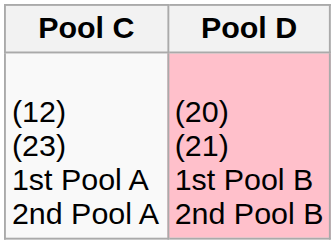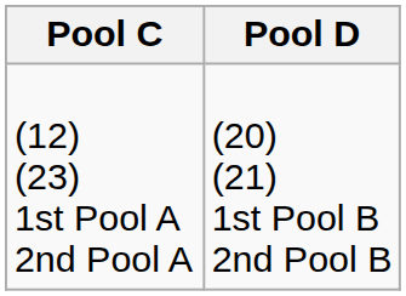(12) (23) 1st Pool A 2nd Pool A | Pool D: pink background -> no background
